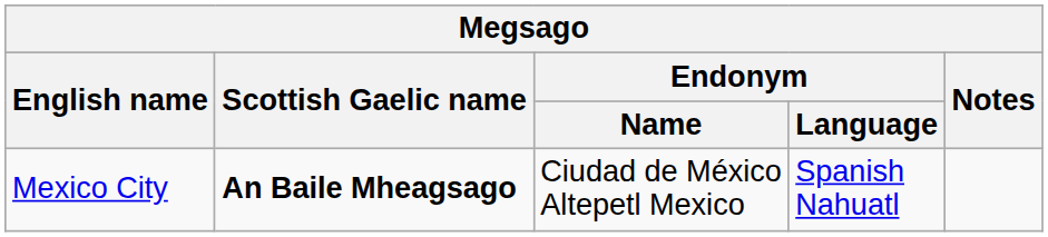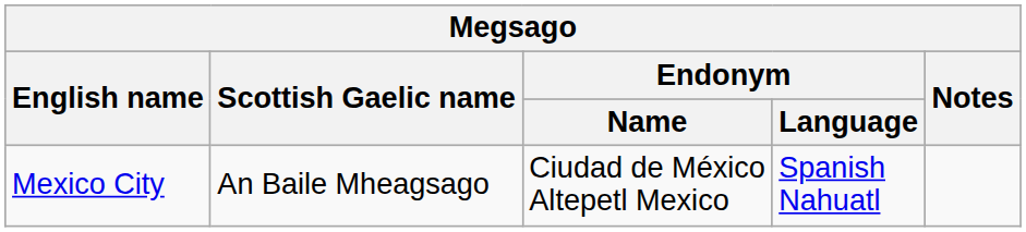Mexico City | Scottish Gaelic name: bold -> normal
